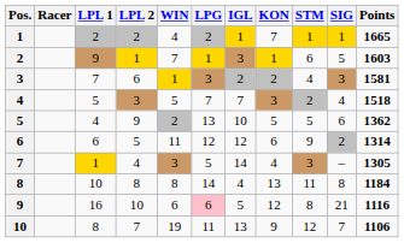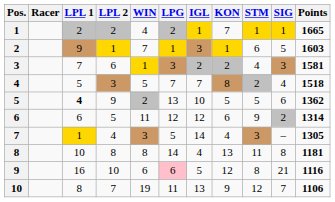row 5 | KON: 3 -> 8
row 6 | LPL 1: normal -> bold
row 9 | Points: 1184 -> 1181
